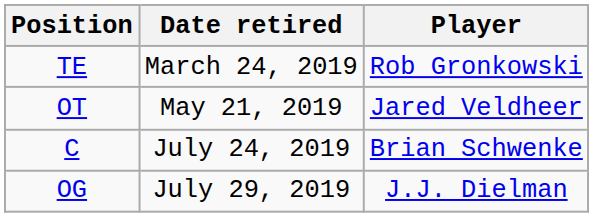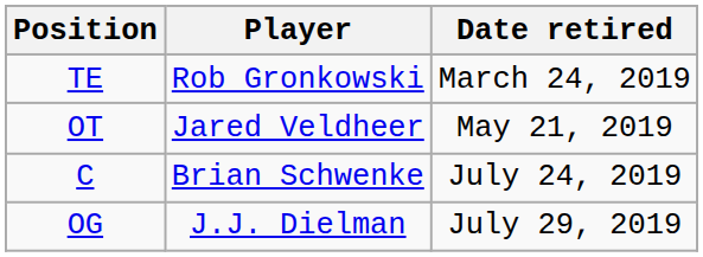columns swapped: Player <-> Date retired
